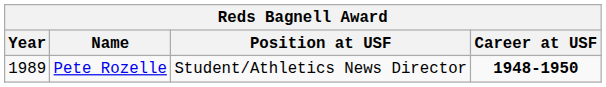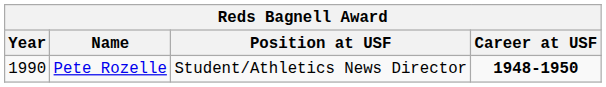Pete Rozelle | Year: 1989 -> 1990
